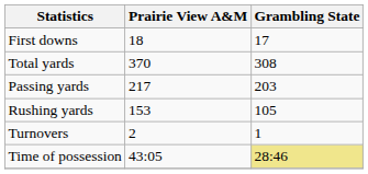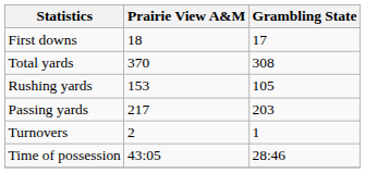rows swapped: Rushing yards <-> Passing yards
Time of possession | Grambling State: khaki background -> no background
